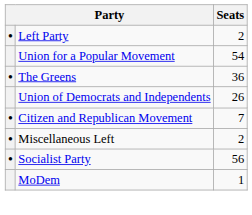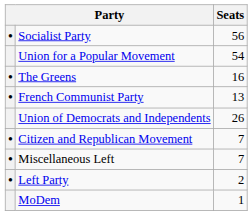rows swapped: Socialist Party <-> Left Party
The Greens | Seats: 36 -> 16
+ row: • | French Communist Party | 13
Miscellaneous Left | Seats: 2 -> 7
